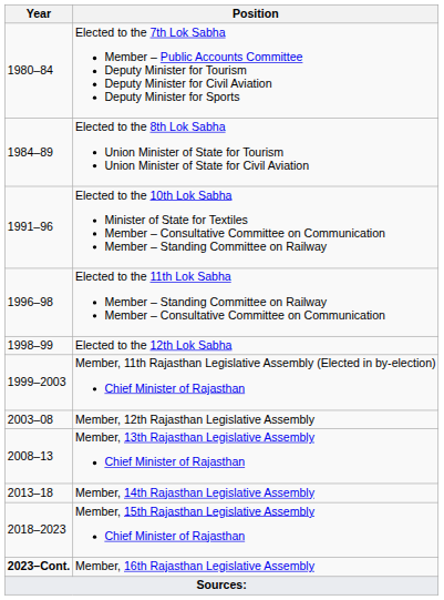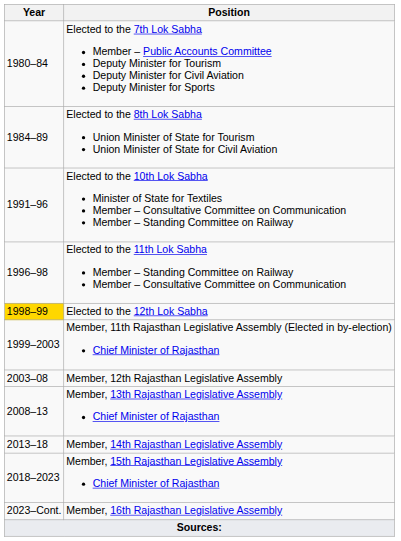Elected to the 12th Lok Sabha | Year: no background -> gold background
Member, 16th Rajasthan Legislative Assembly | Year: bold -> normal
